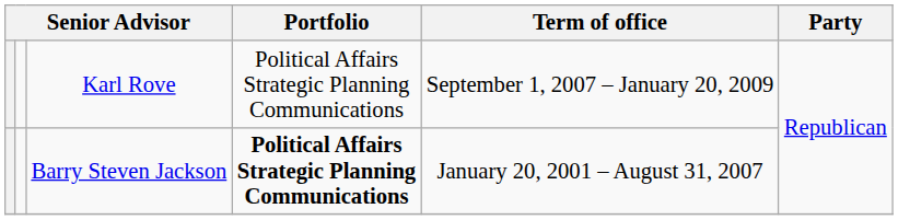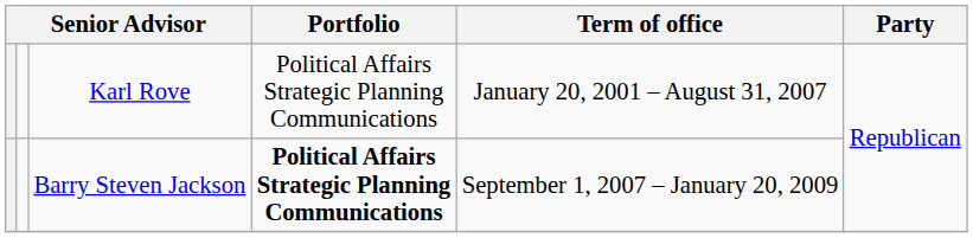Karl Rove | Term of office: September 1, 2007 – January 20, 2009 -> January 20, 2001 – August 31, 2007
Barry Steven Jackson | Term of office: January 20, 2001 – August 31, 2007 -> September 1, 2007 – January 20, 2009
